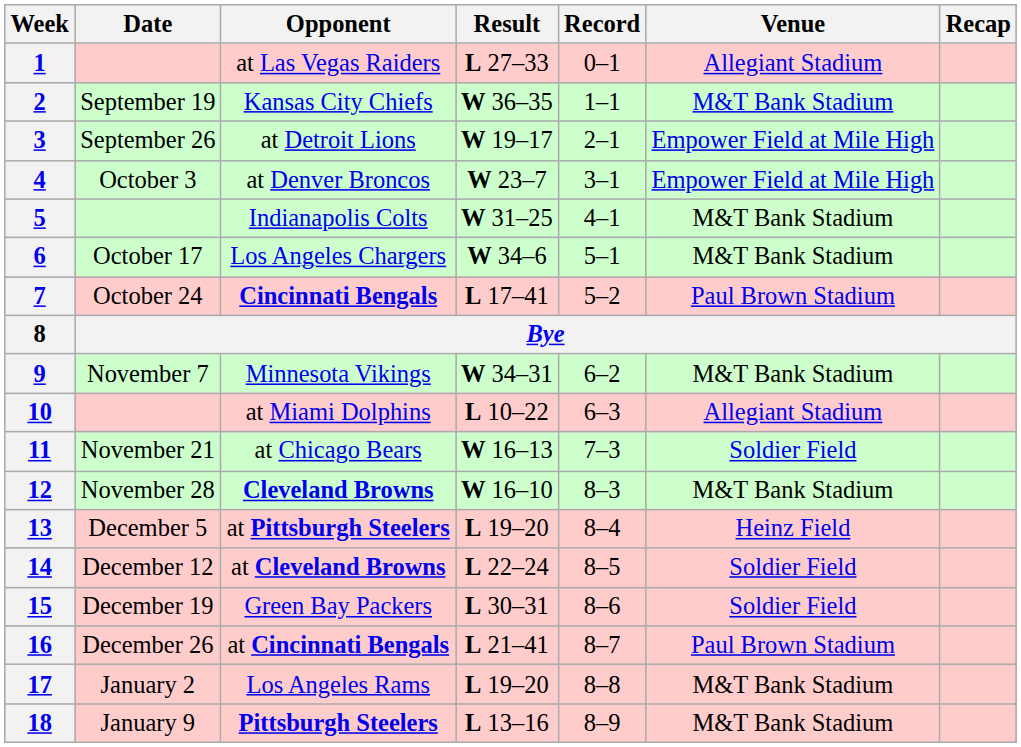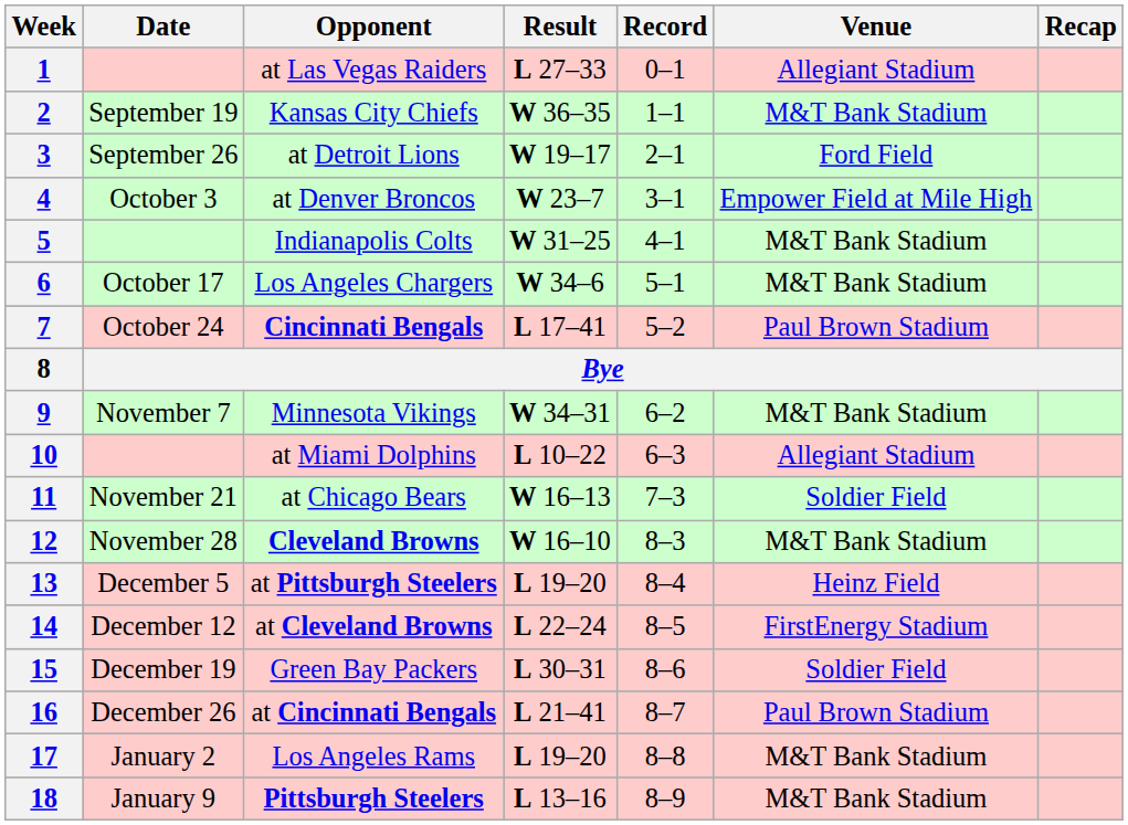3 | Venue: Empower Field at Mile High -> Ford Field
14 | Venue: Soldier Field -> FirstEnergy Stadium
